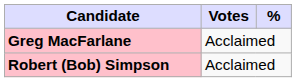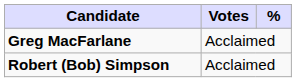Greg MacFarlane | Candidate: pink background -> no background
Robert (Bob) Simpson | Candidate: pink background -> no background
